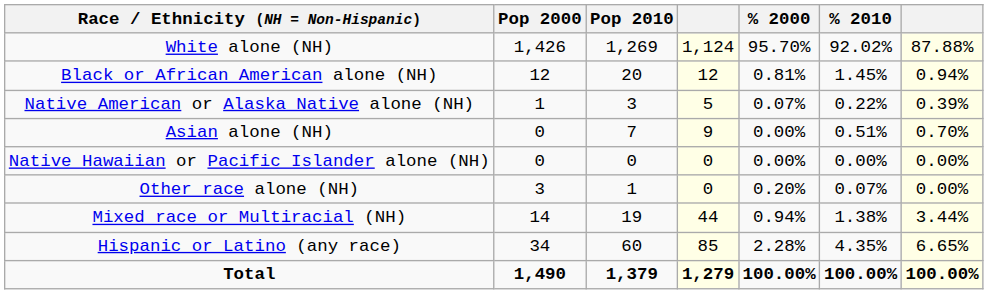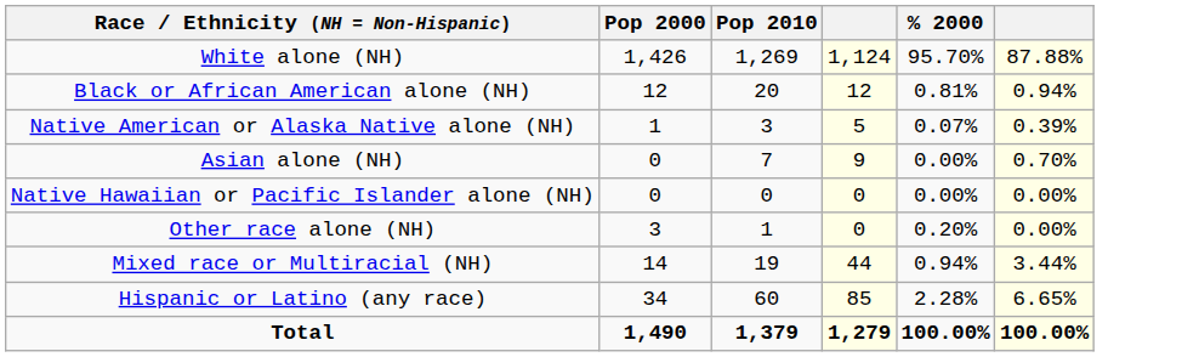- column: % 2010 | 92.02% | 1.45% | 0.22% | 0.51% | 0.00% | 0.07% | 1.38% | 4.35% | 100.00%
